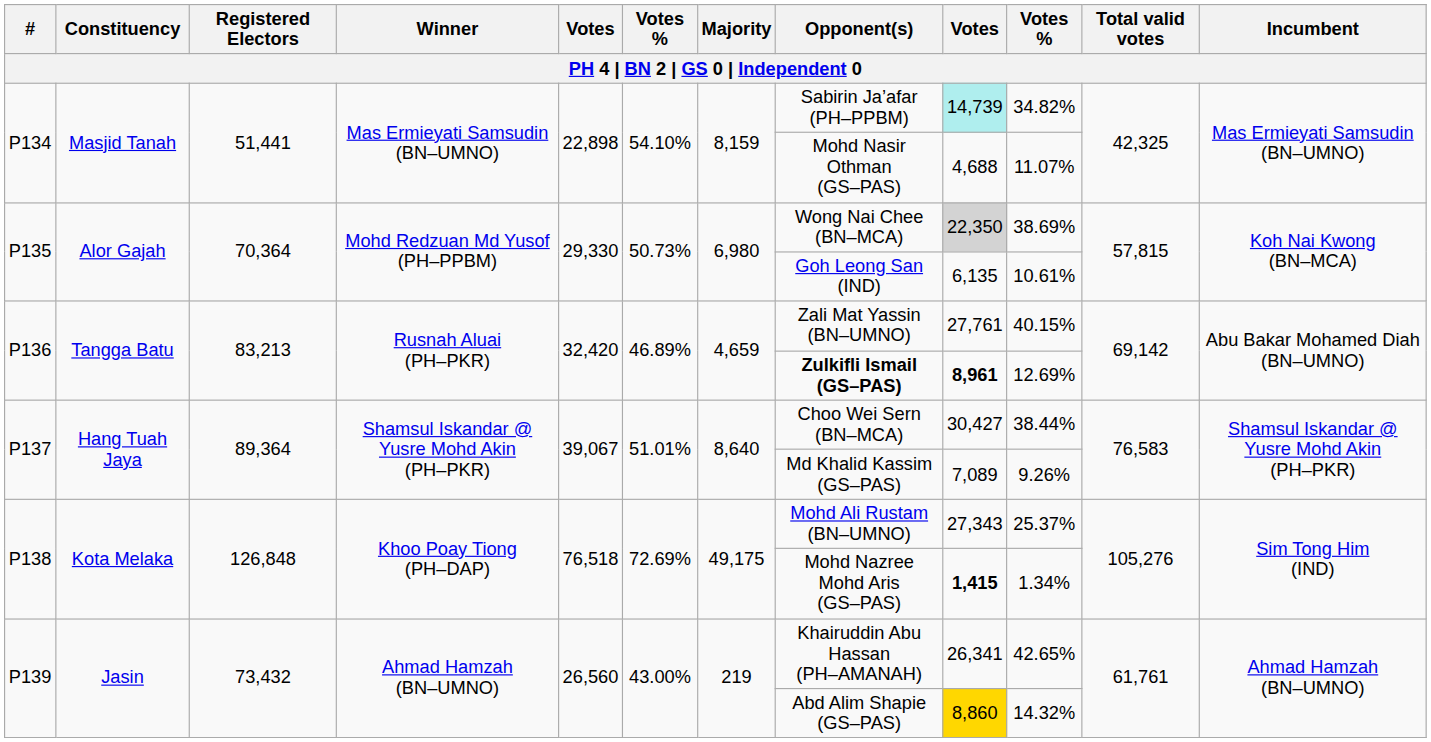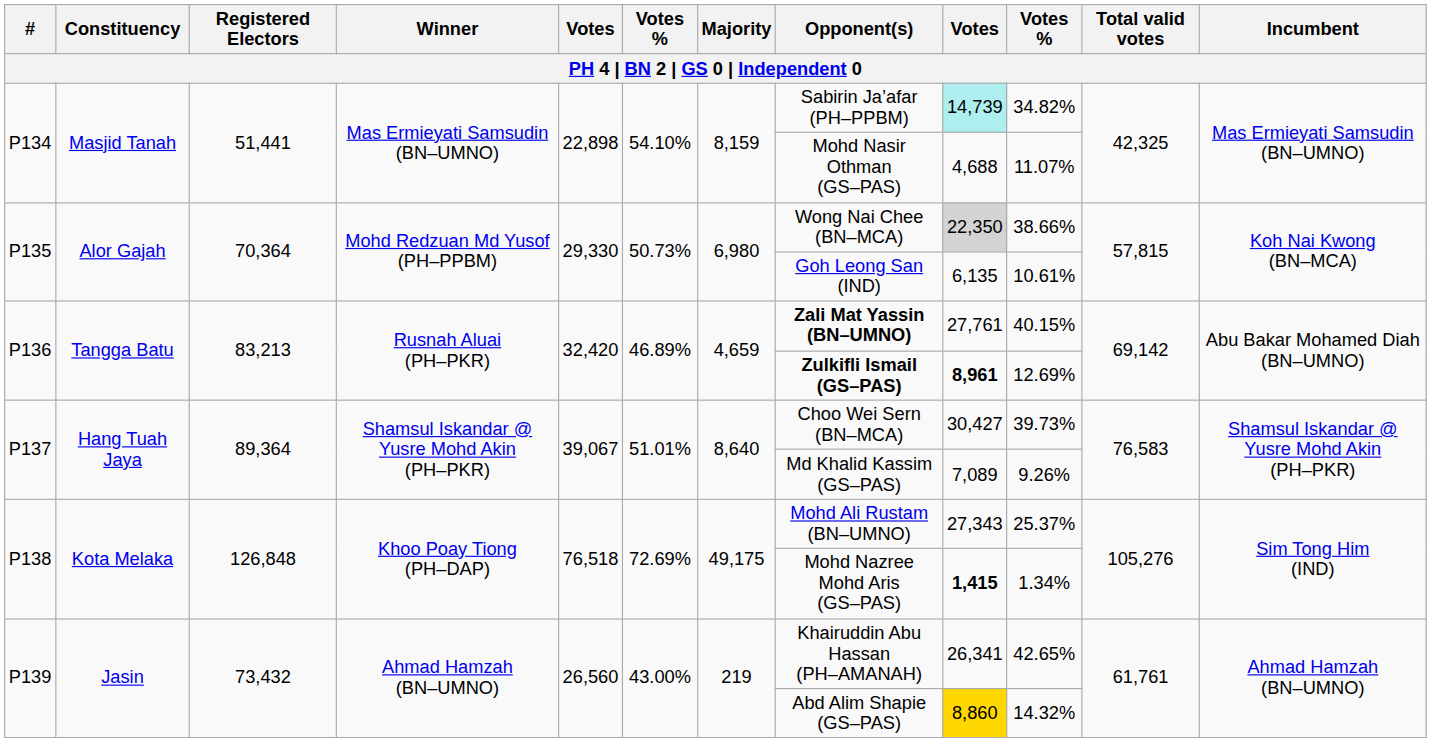row 5 | column 10: 38.69% -> 38.66%
row 7 | Opponent(s): normal -> bold
row 9 | column 10: 38.44% -> 39.73%
